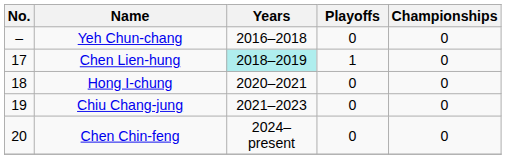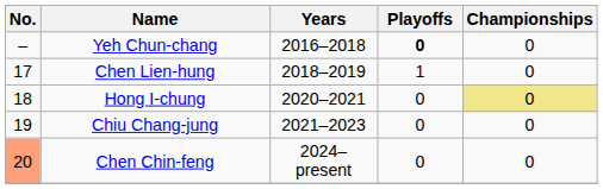Yeh Chun-chang | Playoffs: normal -> bold
Chen Lien-hung | Years: paleturquoise background -> no background
Hong I-chung | Championships: no background -> khaki background
Chen Chin-feng | No.: no background -> lightsalmon background
